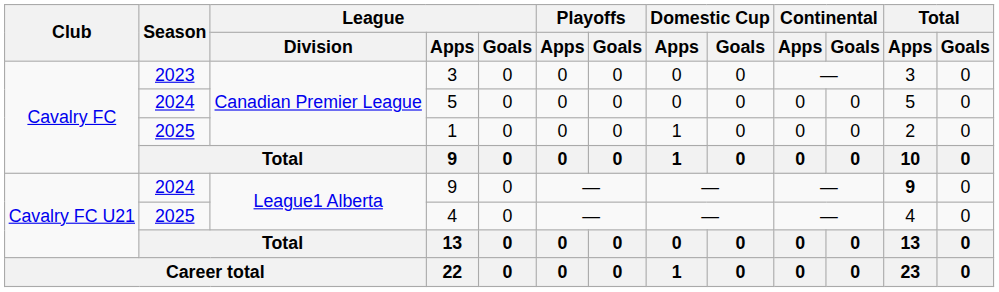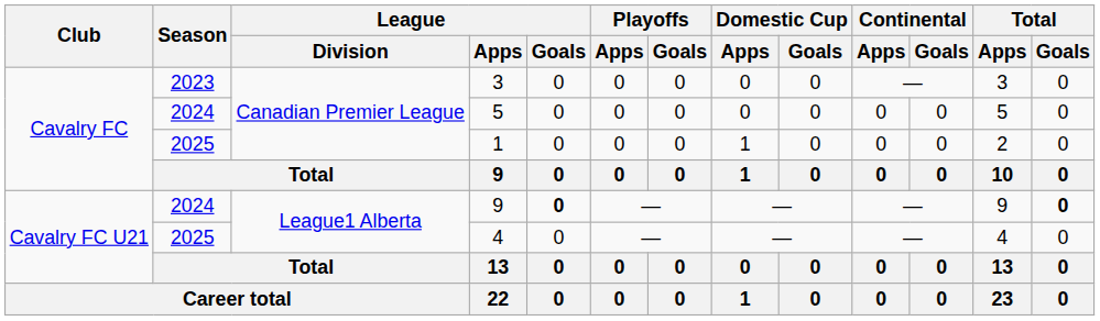2024 / 9 | League / Goals: normal -> bold
2024 / 9 | Total / Apps: bold -> normal
2024 / 9 | Total / Goals: normal -> bold
